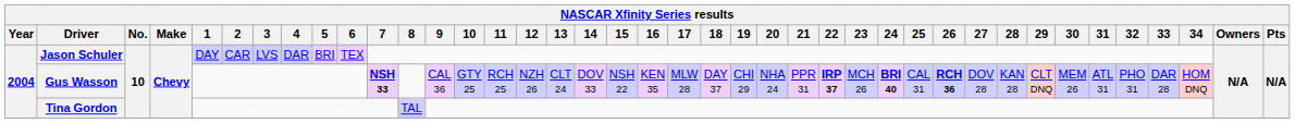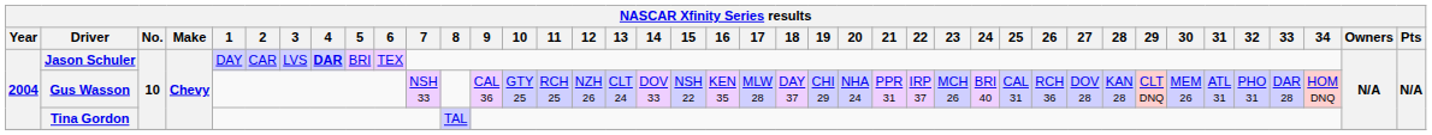Jason Schuler | 4: normal -> bold
Gus Wasson | 7: bold -> normal
Gus Wasson | 22: bold -> normal
Gus Wasson | 24: bold -> normal
Gus Wasson | 26: bold -> normal
